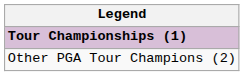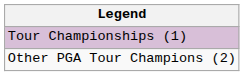row 2 | column 1: bold -> normal
